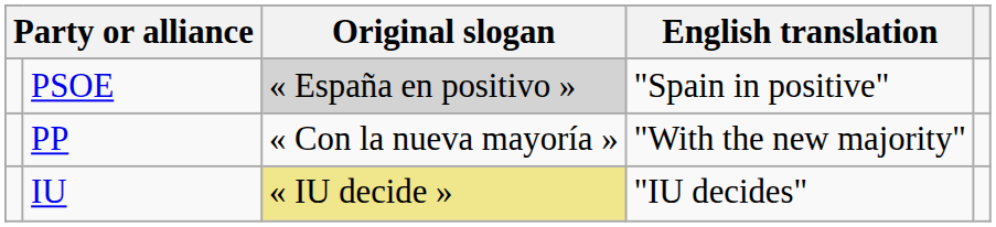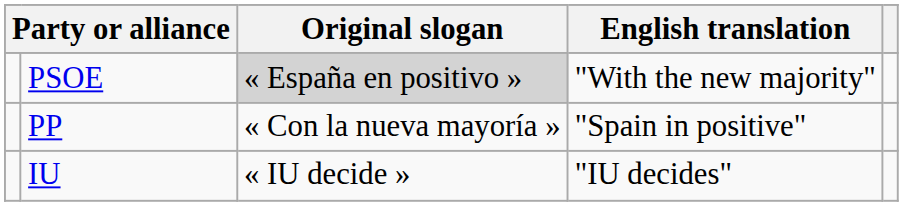PSOE | English translation: "Spain in positive" -> "With the new majority"
PP | English translation: "With the new majority" -> "Spain in positive"
IU | Original slogan: khaki background -> no background
